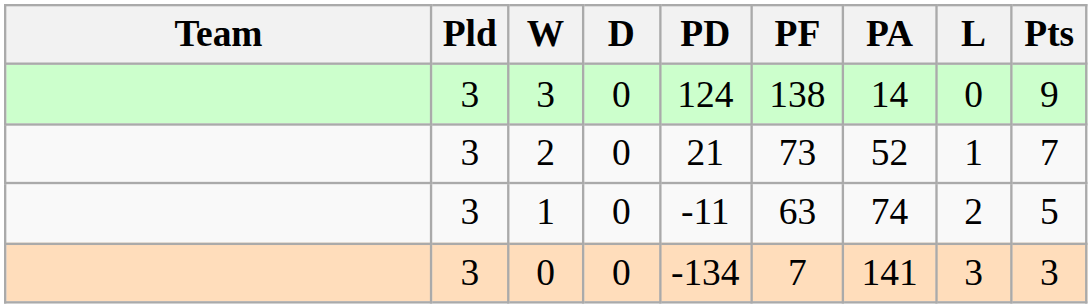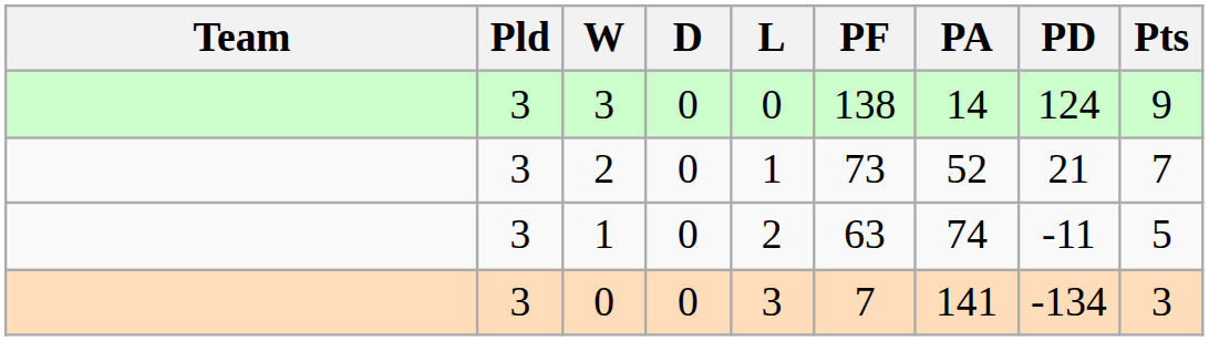columns swapped: L <-> PD
